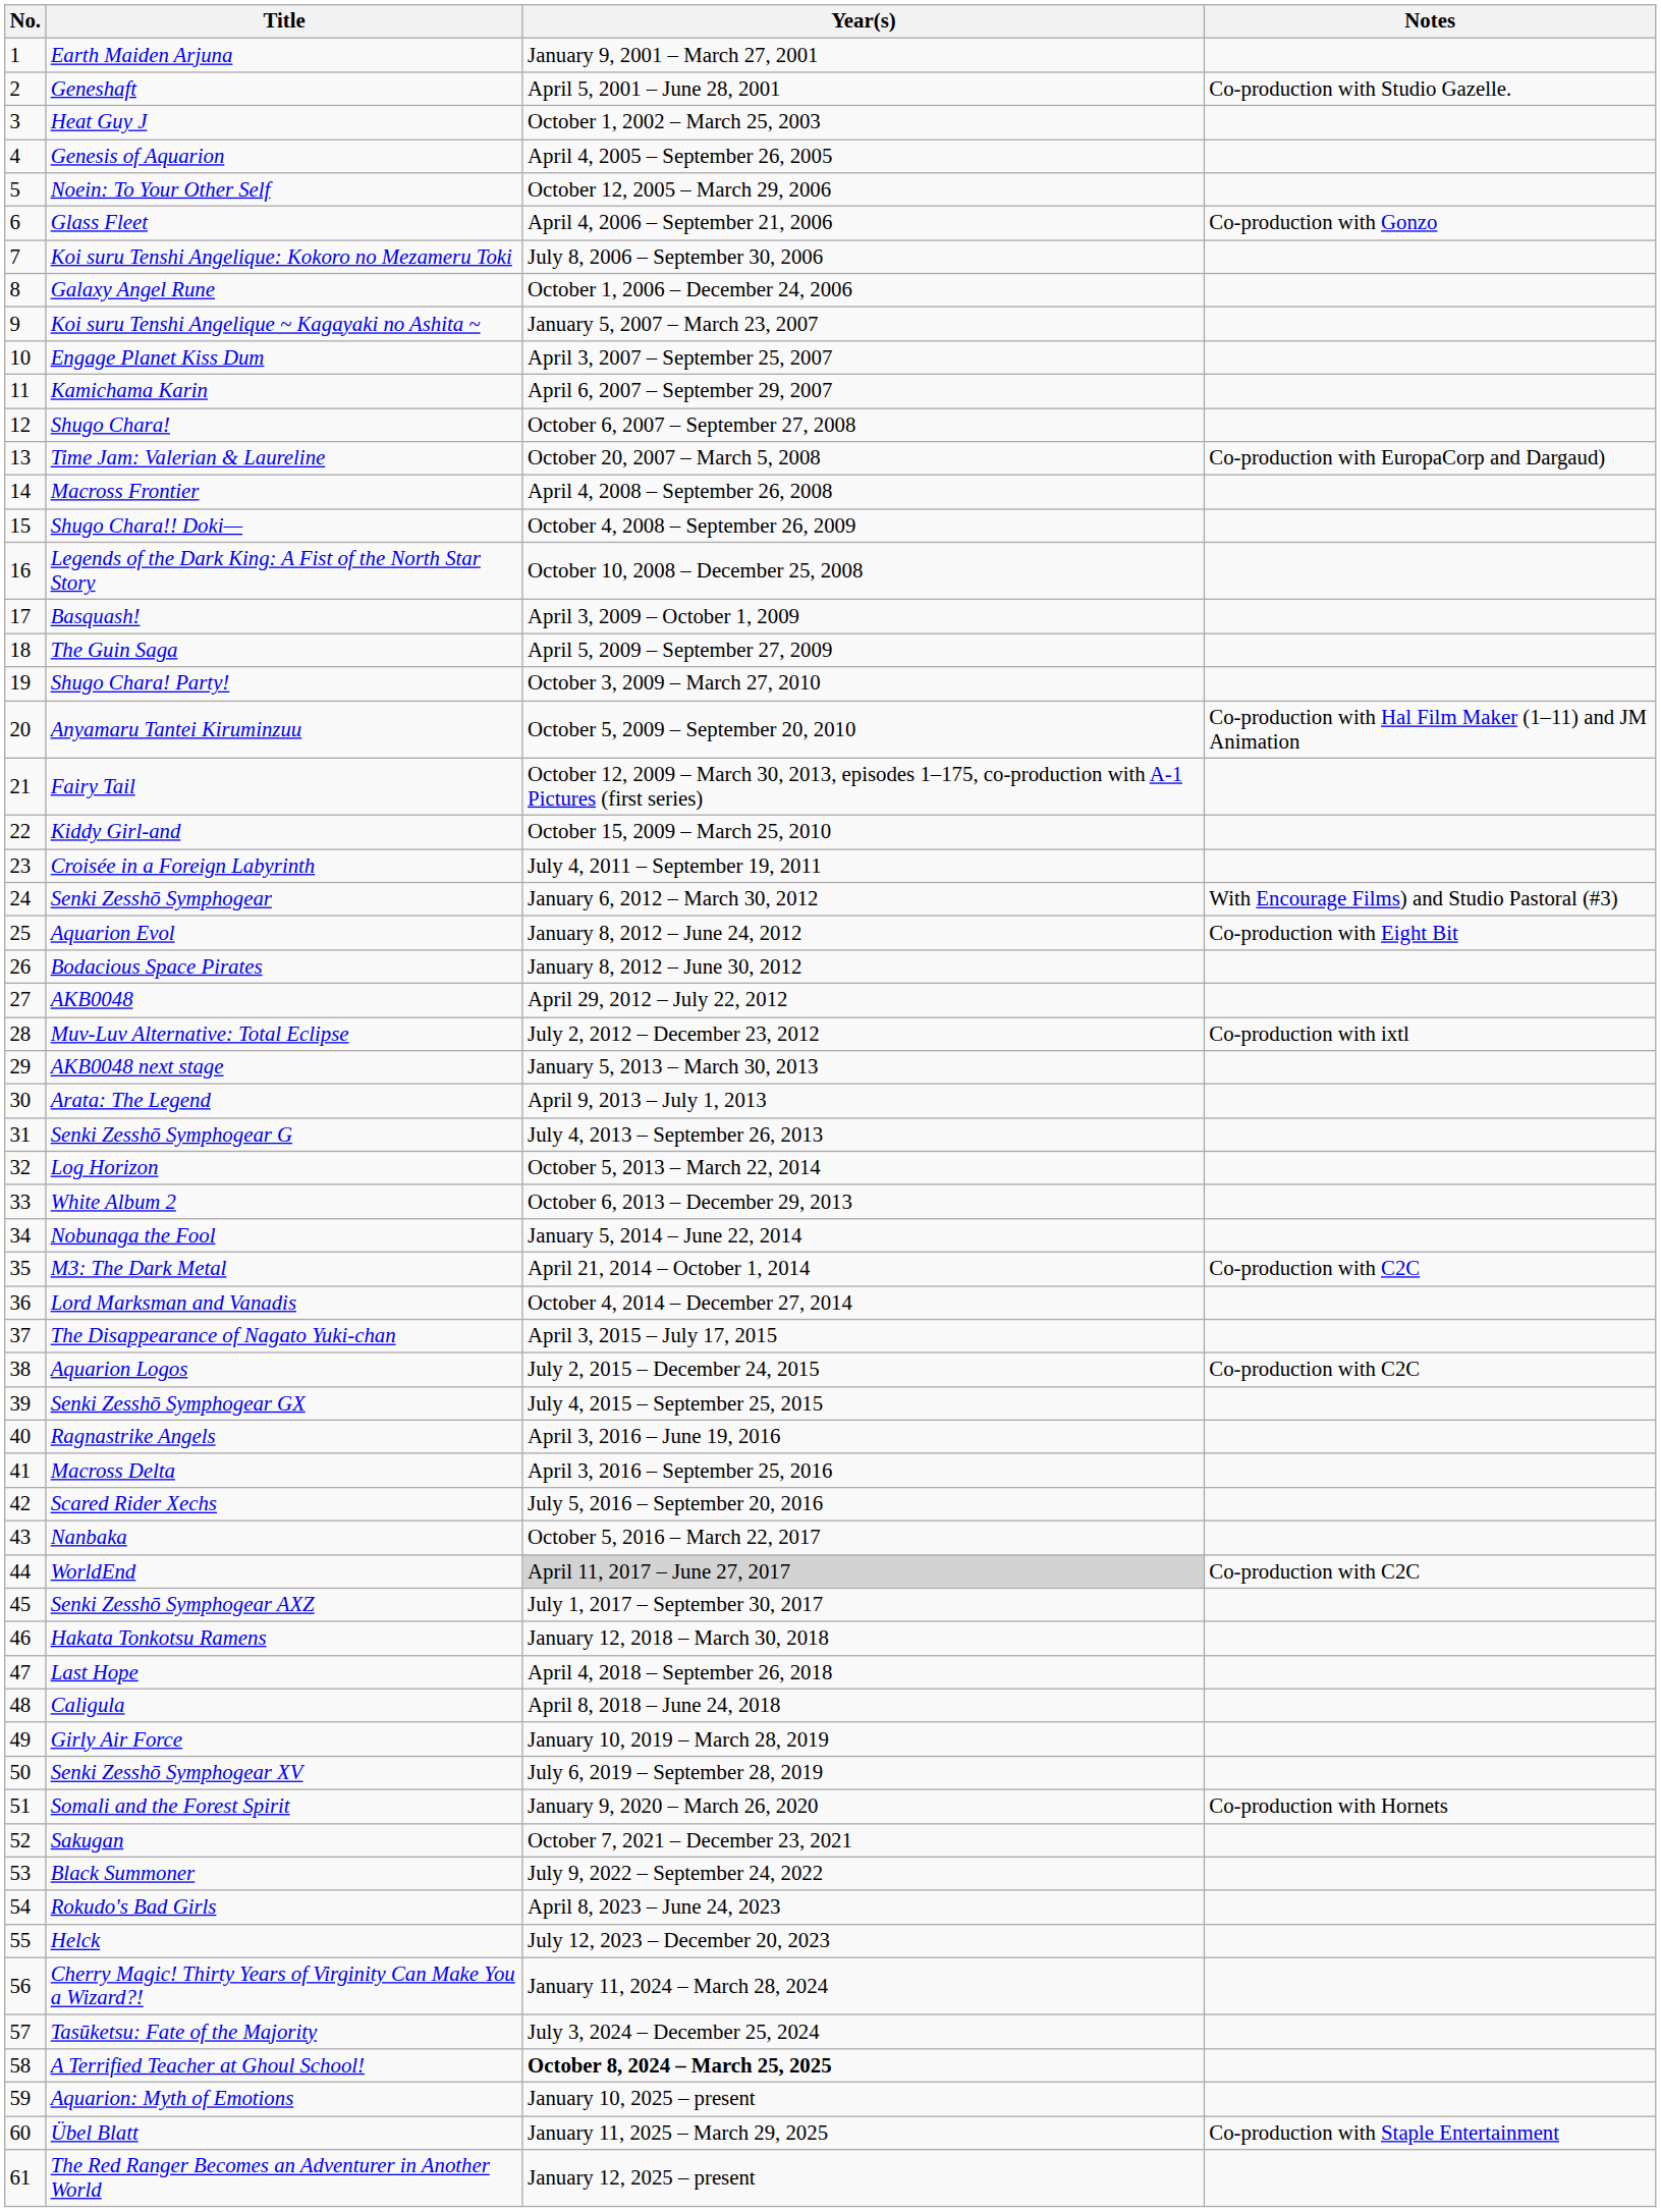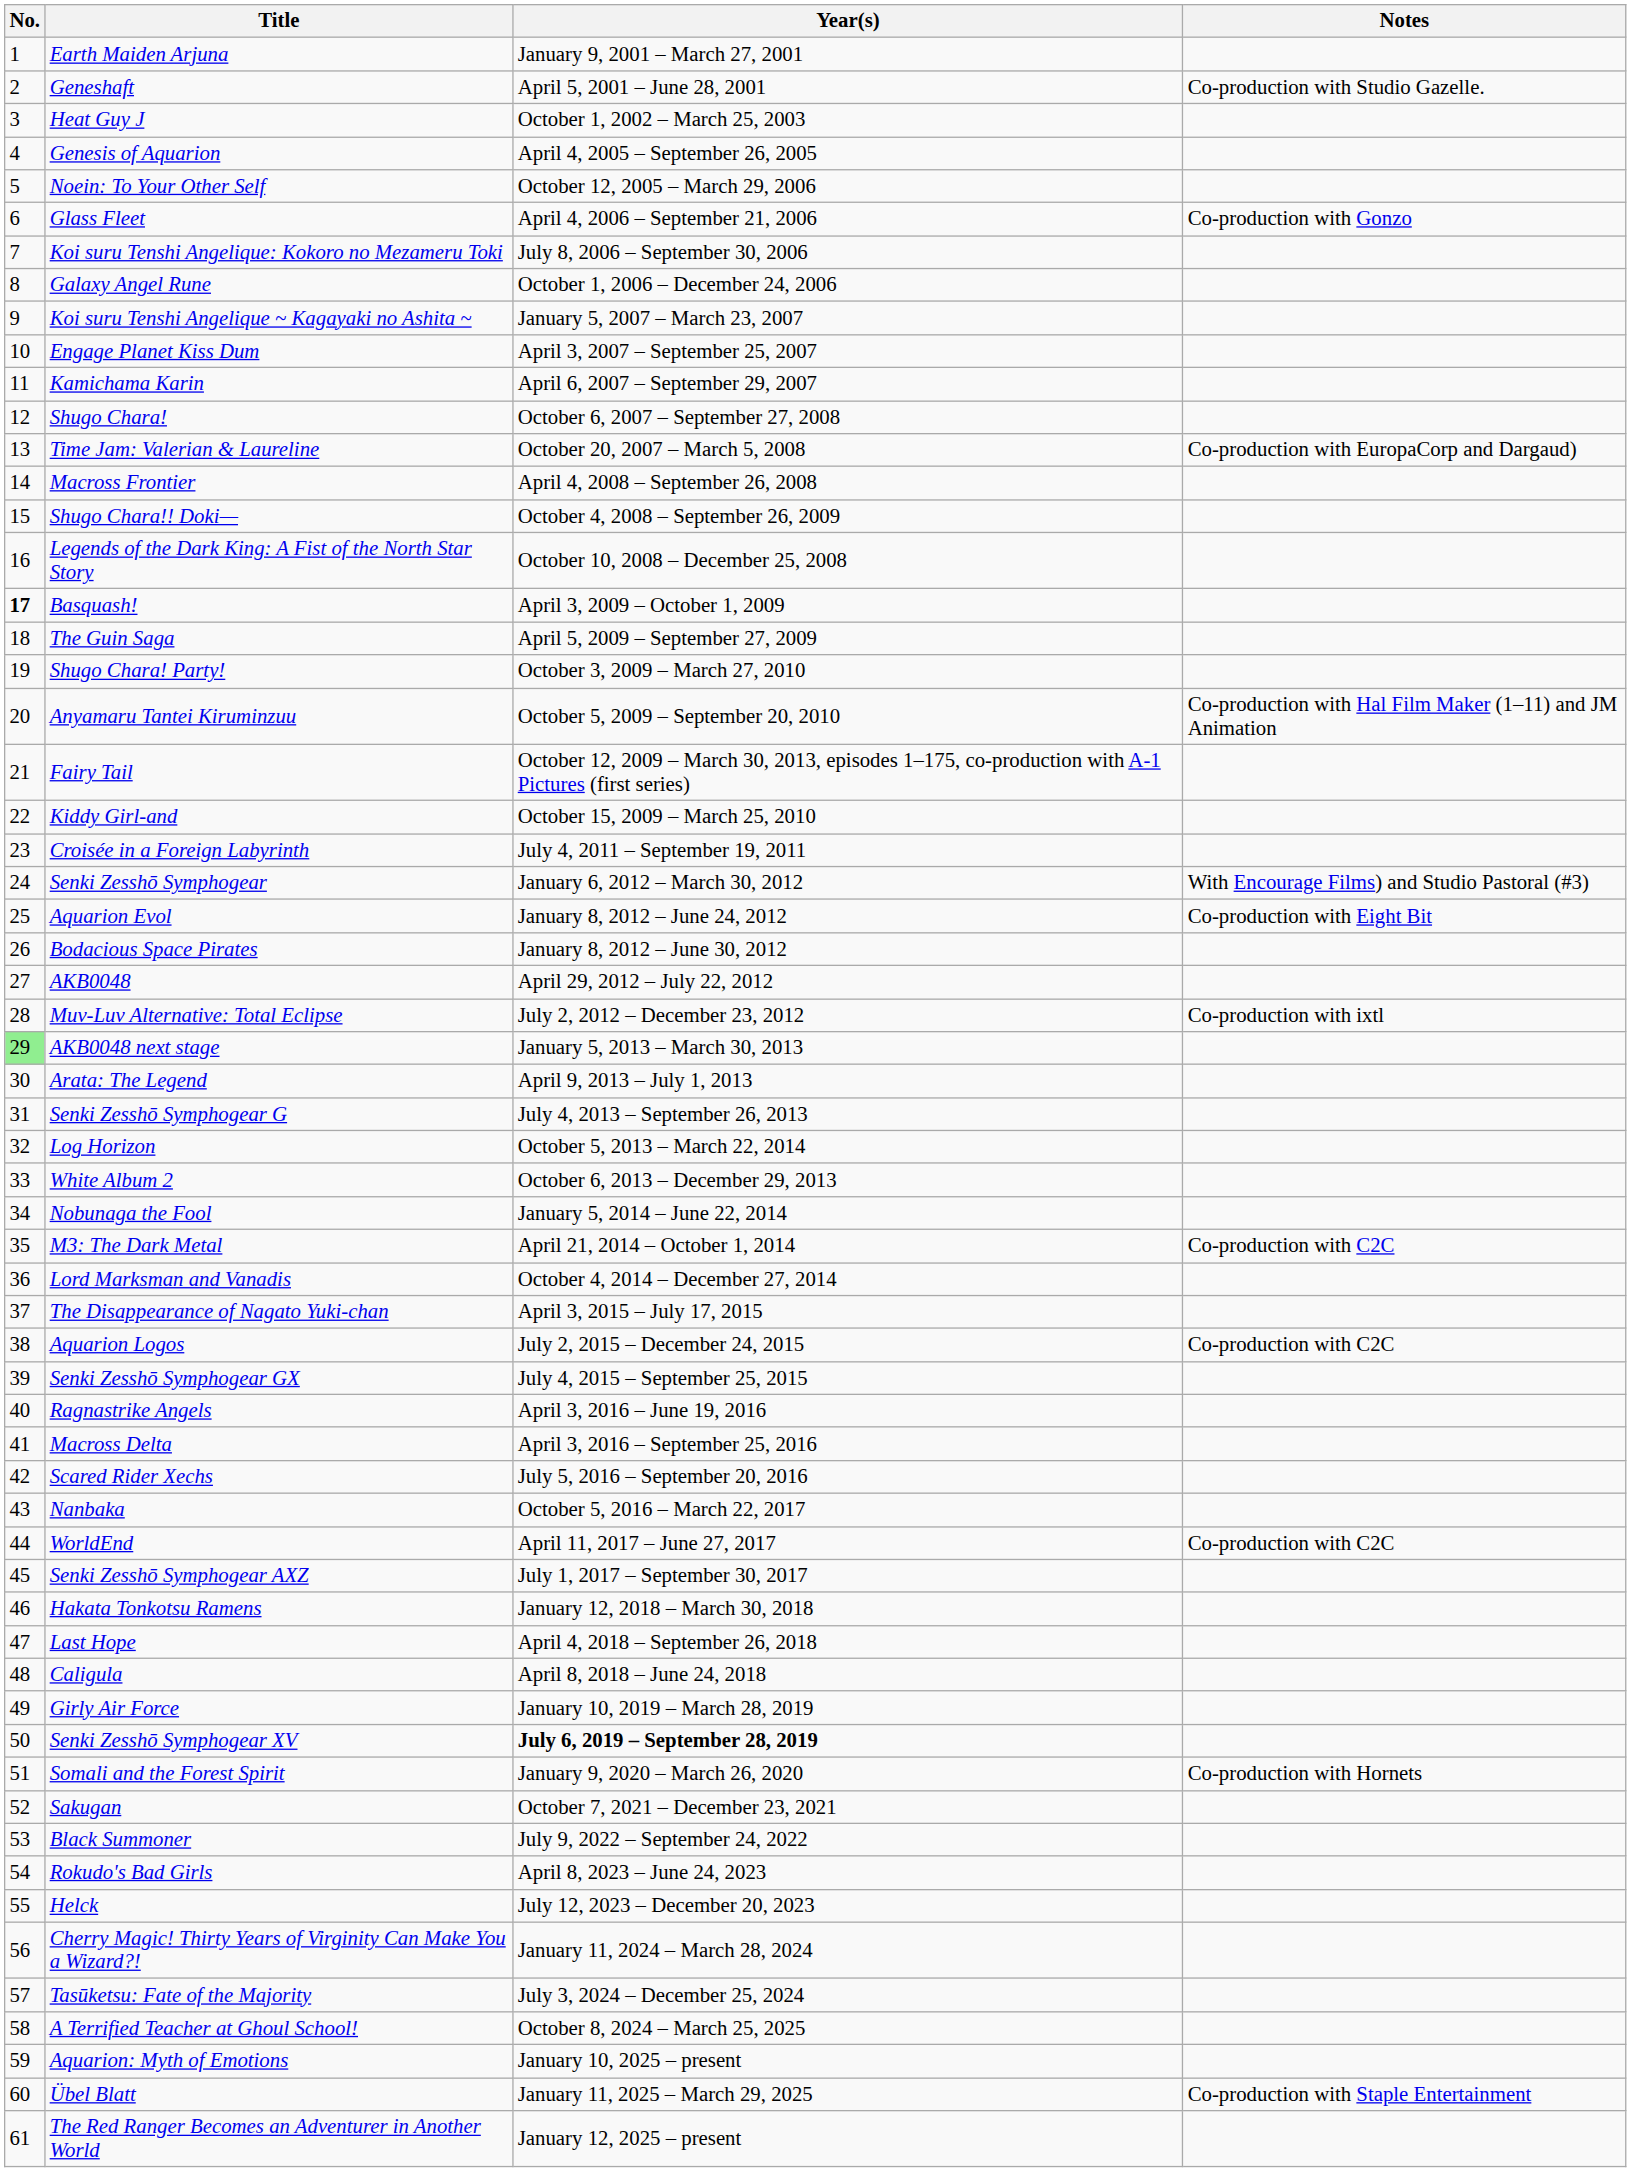Basquash! | No.: normal -> bold
AKB0048 next stage | No.: no background -> lightgreen background
WorldEnd | Year(s): lightgrey background -> no background
Senki Zesshō Symphogear XV | Year(s): normal -> bold
A Terrified Teacher at Ghoul School! | Year(s): bold -> normal
